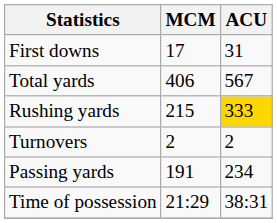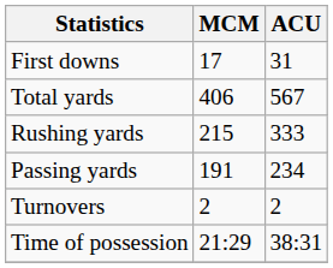Rushing yards | ACU: gold background -> no background
rows swapped: Passing yards <-> Turnovers
